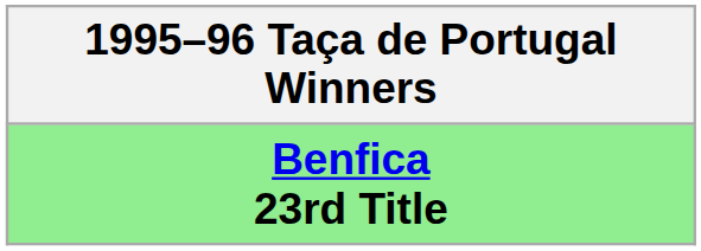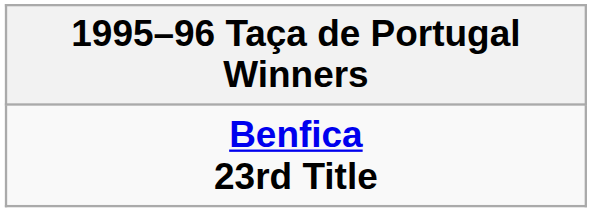row 2 | column 1: lightgreen background -> no background
